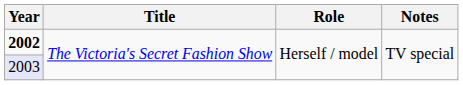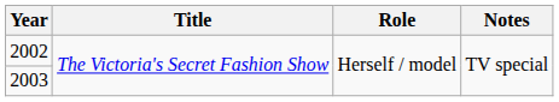2002 | Year: bold -> normal
2003 | Year: lavender background -> no background
